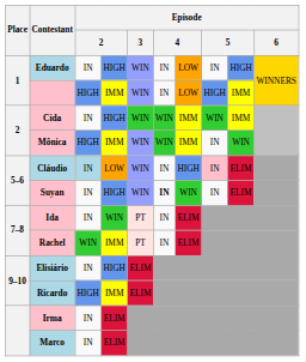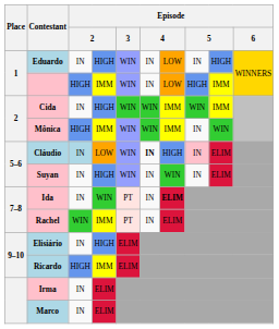Cláudio | column 6: normal -> bold
Suyan | column 6: bold -> normal
Ida | column 7: normal -> bold
